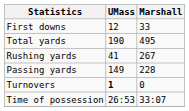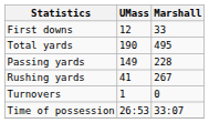rows swapped: Rushing yards <-> Passing yards
Turnovers | UMass: bold -> normal
